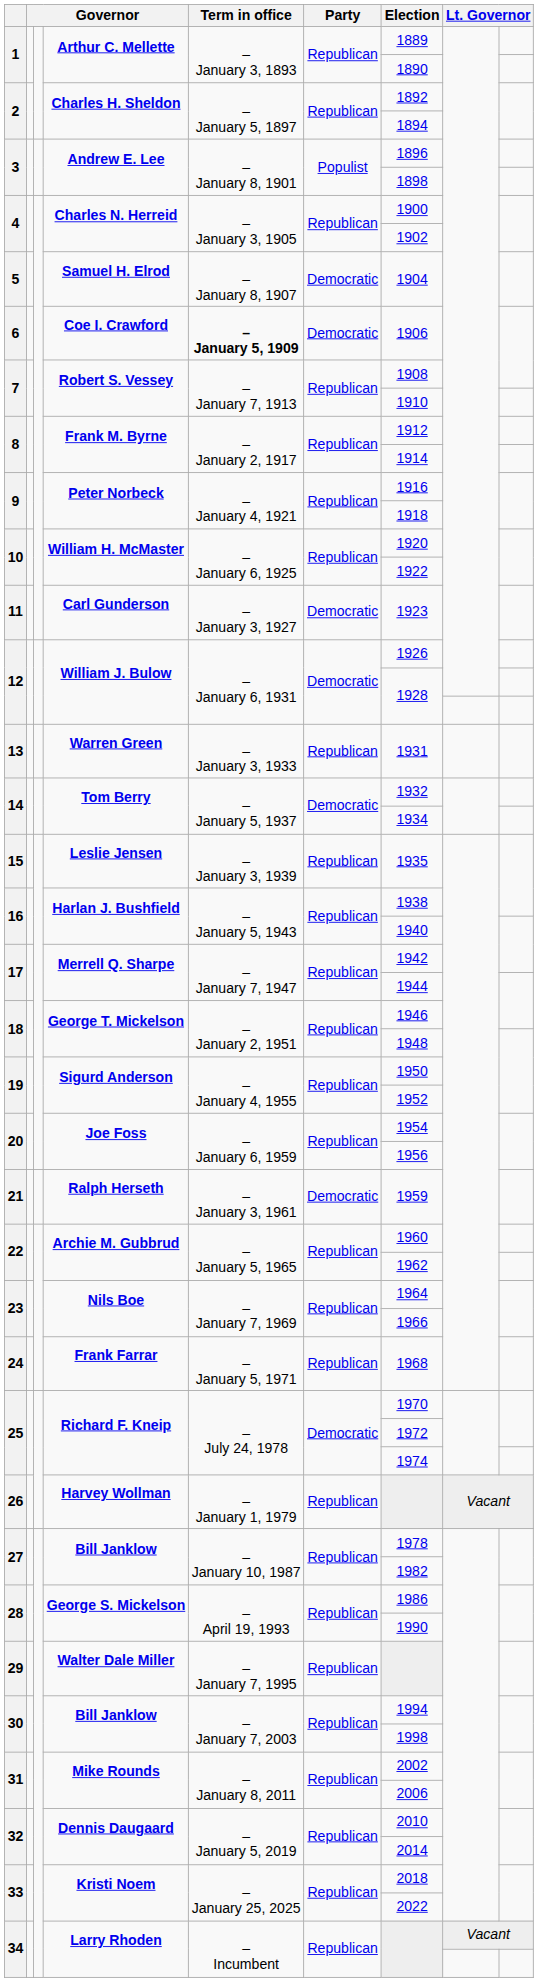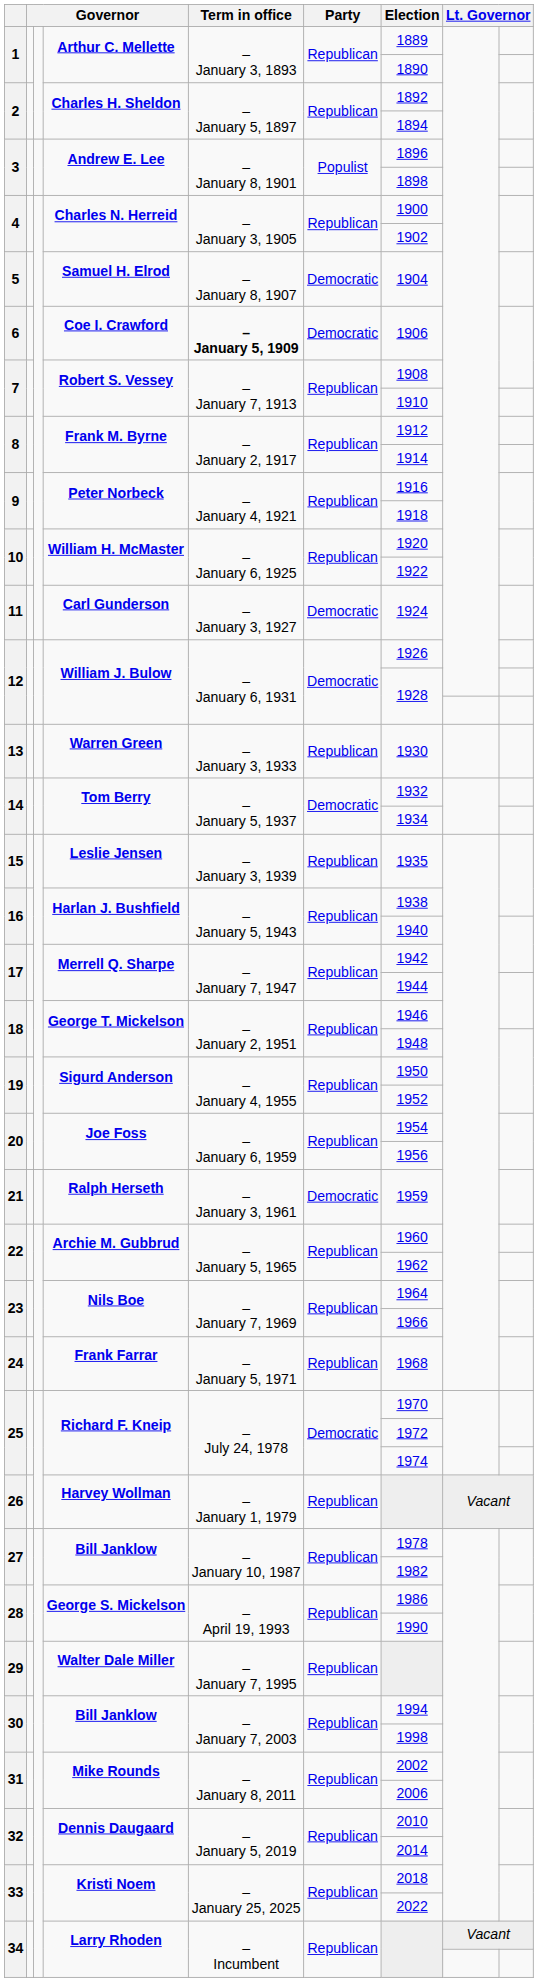11 | Election: 1923 -> 1924
13 | Election: 1931 -> 1930
